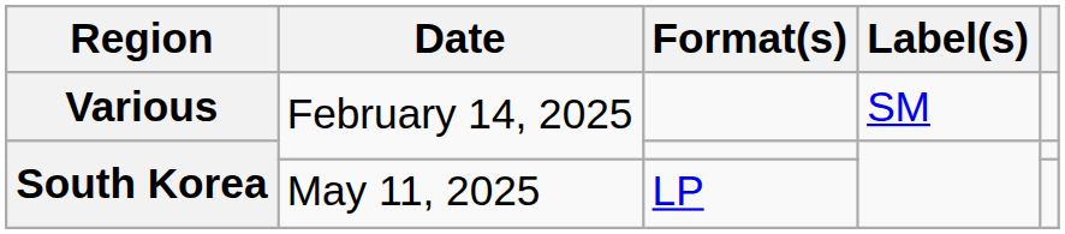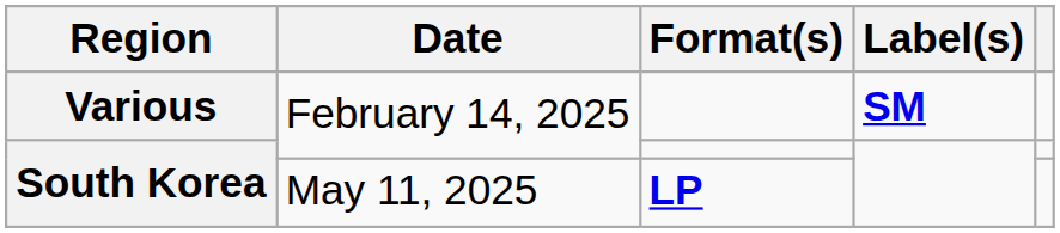Various | Label(s): normal -> bold
South Korea / May 11, 2025 | Format(s): normal -> bold
